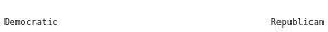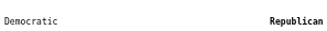Democratic | 45: normal -> bold
